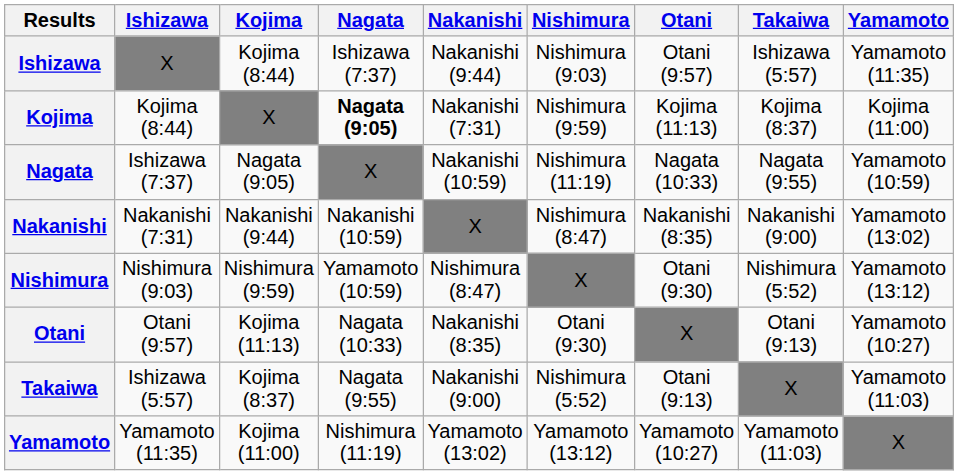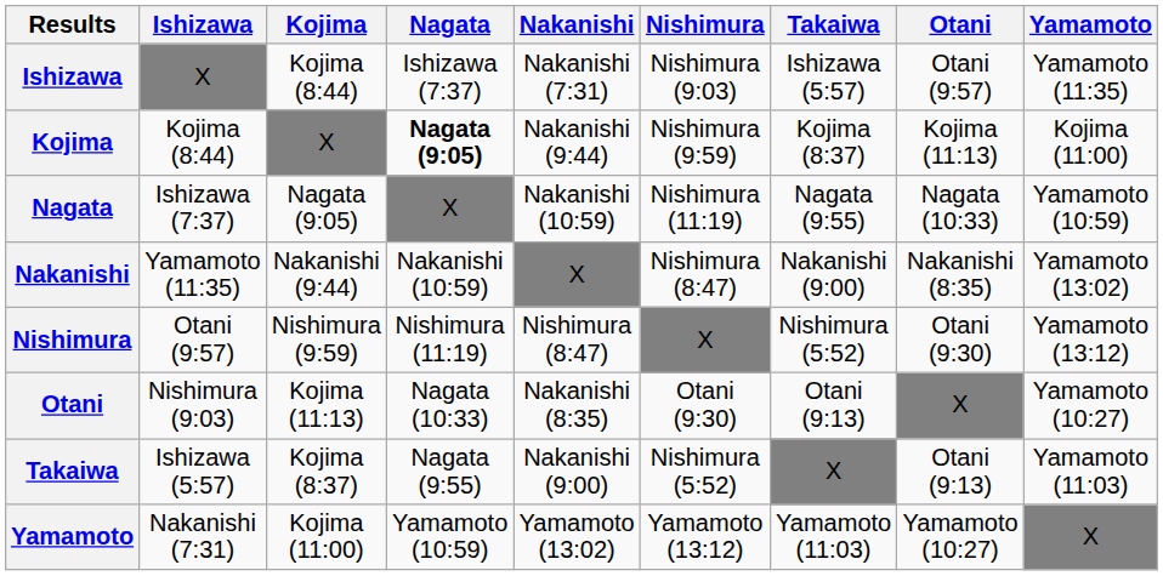columns swapped: Otani <-> Takaiwa
row 2 | Nakanishi: Nakanishi (9:44) -> Nakanishi (7:31)
row 3 | Nakanishi: Nakanishi (7:31) -> Nakanishi (9:44)
row 5 | Ishizawa: Nakanishi (7:31) -> Yamamoto (11:35)
row 6 | Ishizawa: Nishimura (9:03) -> Otani (9:57)
row 6 | Nagata: Yamamoto (10:59) -> Nishimura (11:19)
row 7 | Ishizawa: Otani (9:57) -> Nishimura (9:03)
row 9 | Ishizawa: Yamamoto (11:35) -> Nakanishi (7:31)
row 9 | Nagata: Nishimura (11:19) -> Yamamoto (10:59)
